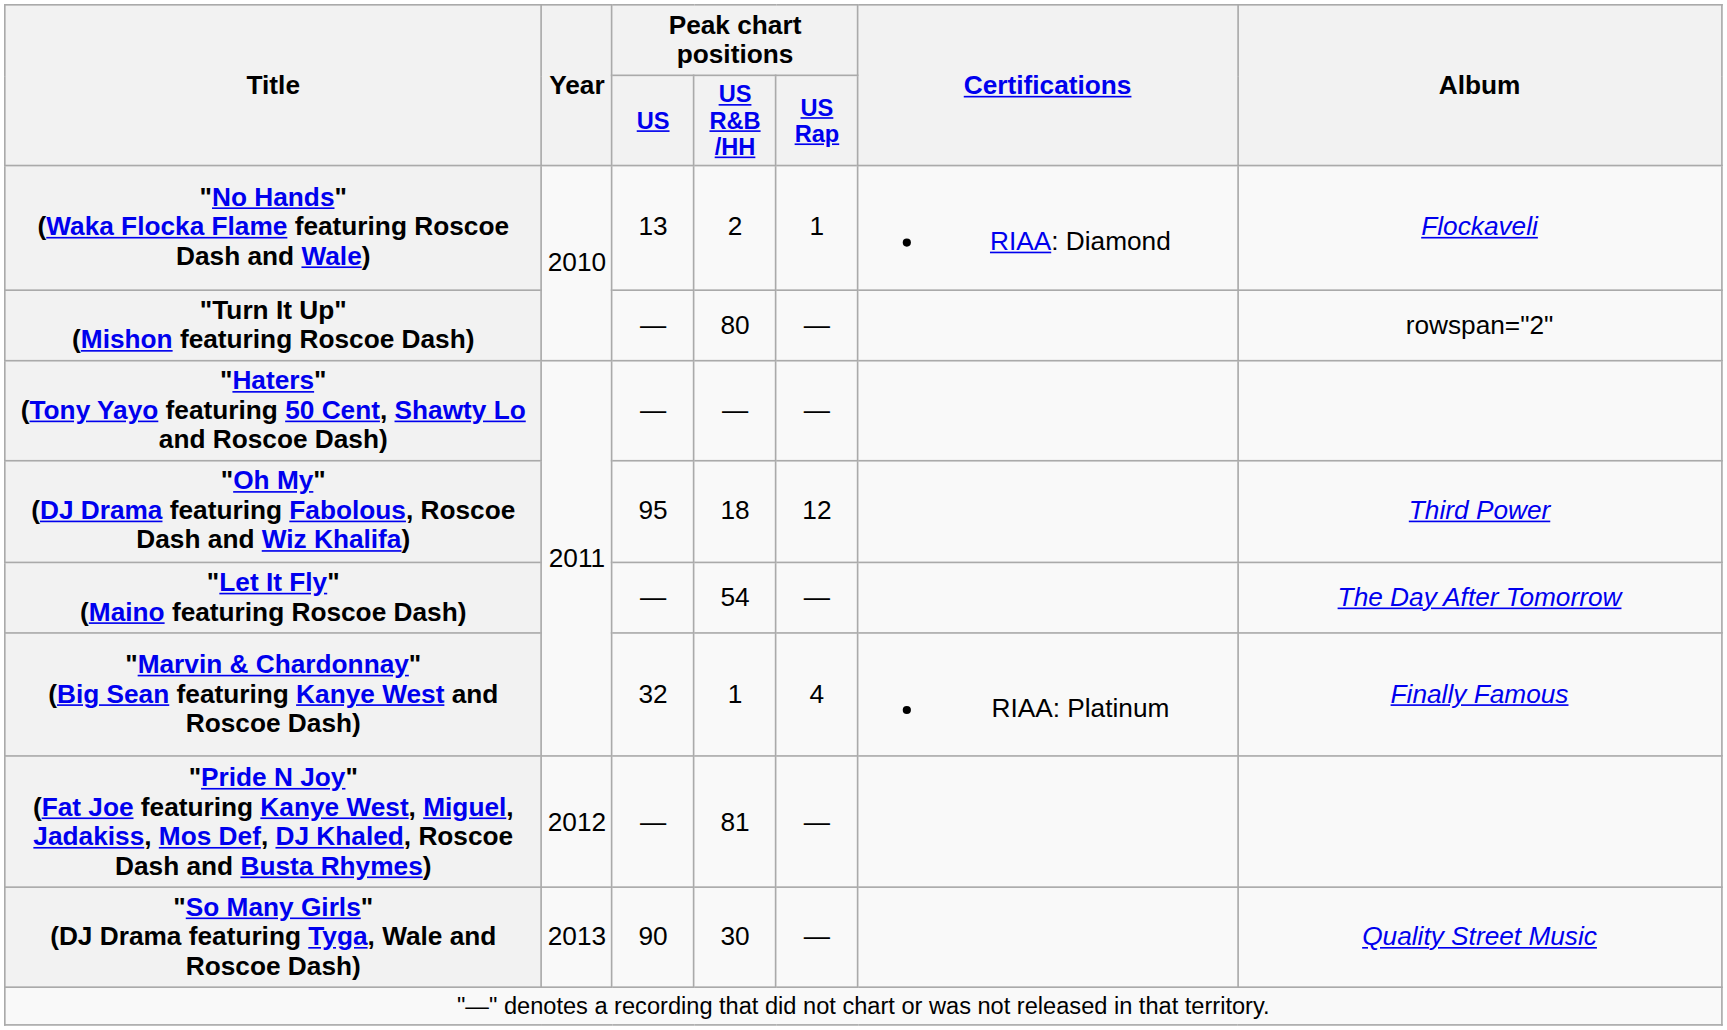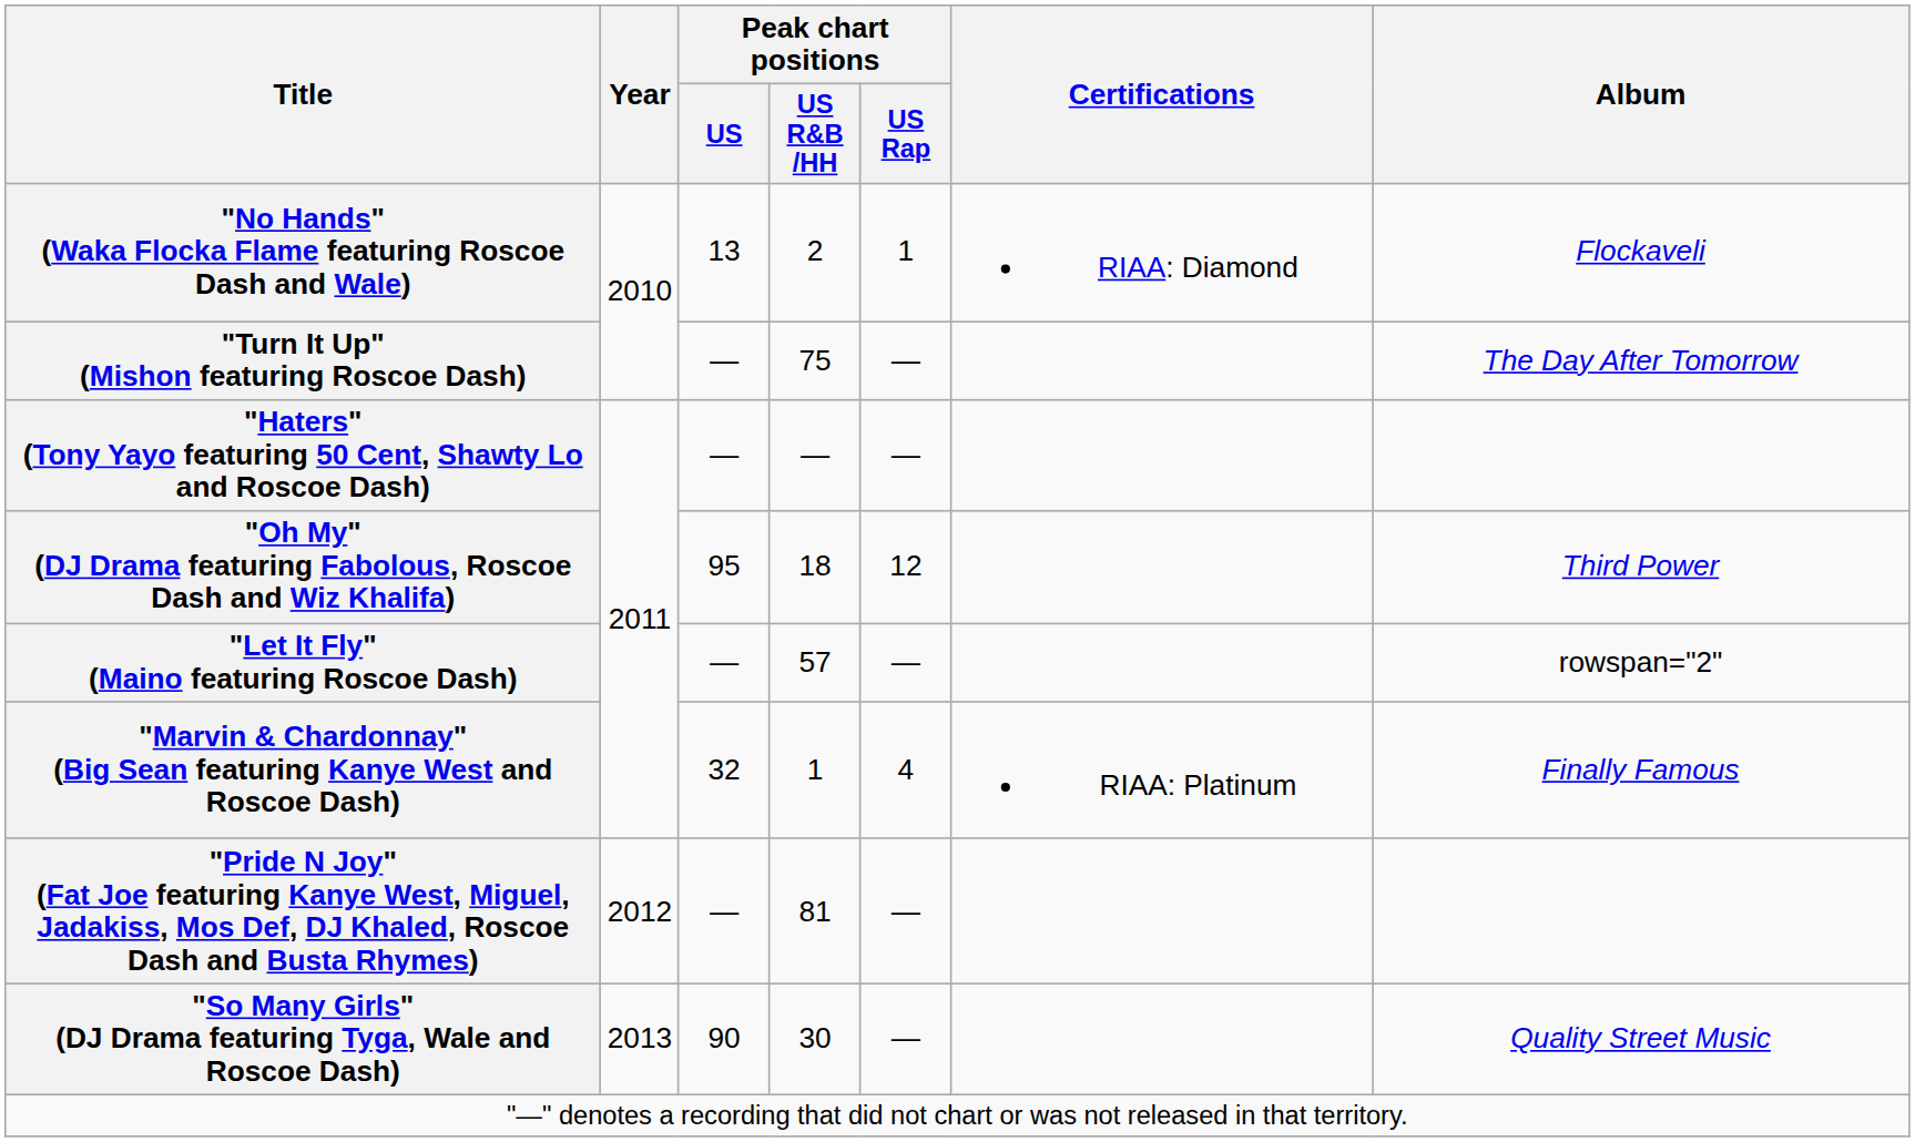"Turn It Up" (Mishon featuring Roscoe Dash) | Peak chart positions / US R&B /HH: 80 -> 75
"Turn It Up" (Mishon featuring Roscoe Dash) | Album: rowspan="2" -> The Day After Tomorrow
"Let It Fly" (Maino featuring Roscoe Dash) | Peak chart positions / US R&B /HH: 54 -> 57
"Let It Fly" (Maino featuring Roscoe Dash) | Album: The Day After Tomorrow -> rowspan="2"
